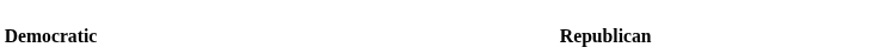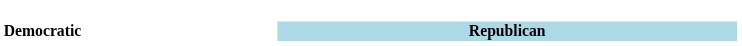Democratic | 202: no background -> lightblue background
